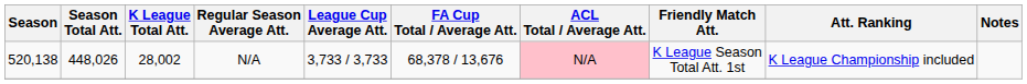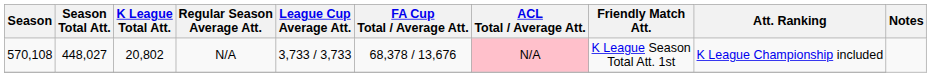row 2 | Season: 520,138 -> 570,108
row 2 | Season Total Att.: 448,026 -> 448,027
row 2 | K League Total Att.: 28,002 -> 20,802
